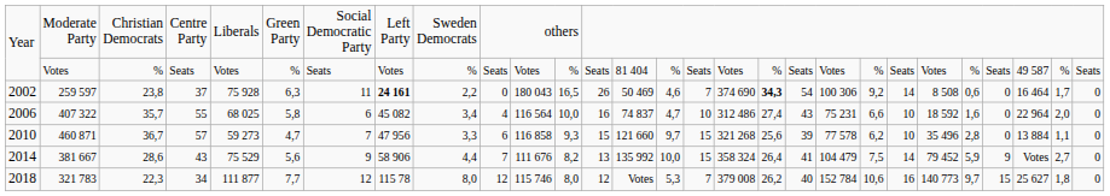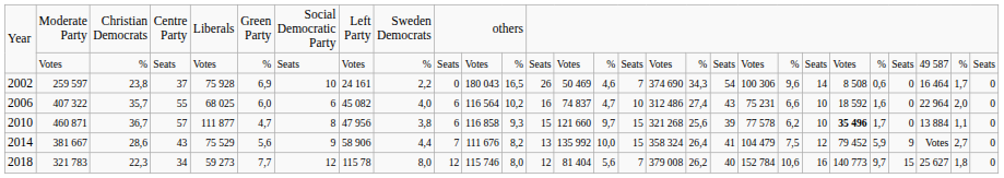Year / Votes | column 14: 81 404 -> Votes
2002 | column 6: 6,3 -> 6,9
2002 | column 7: 11 -> 10
2002 | column 8: bold -> normal
2002 | column 18: bold -> normal
2002 | column 21: 9,2 -> 9,6
2006 | column 6: 5,8 -> 6,0
2006 | column 9: 3,4 -> 4,0
2006 | column 10: 4 -> 6
2006 | column 12: 10,0 -> 10,2
2010 | column 5: 59 273 -> 111 877
2010 | column 7: 7 -> 8
2010 | column 9: 3,3 -> 3,8
2010 | column 23: normal -> bold
2010 | column 24: 2,8 -> 1,7
2014 | column 22: 14 -> 12
2018 | column 5: 111 877 -> 59 273
2018 | column 14: Votes -> 81 404
2018 | column 15: 5,3 -> 5,6
